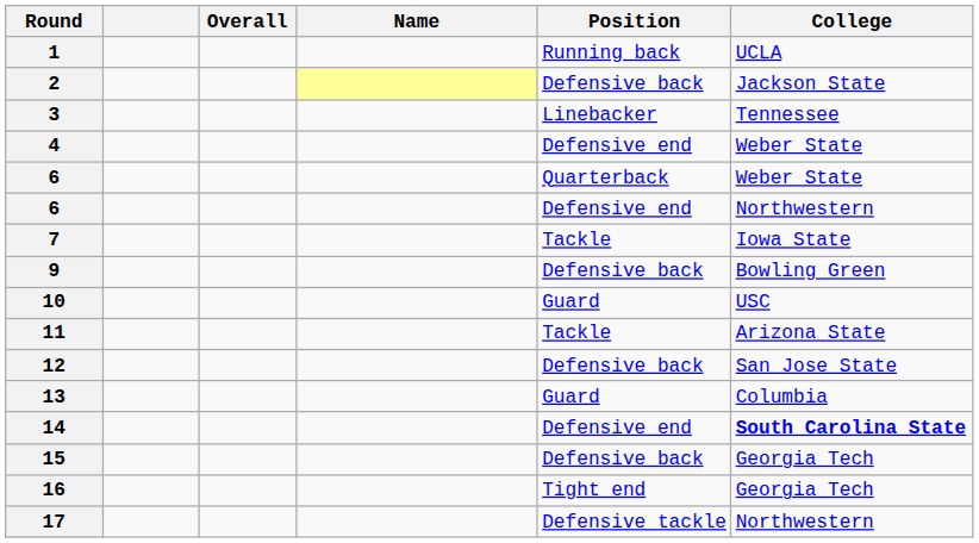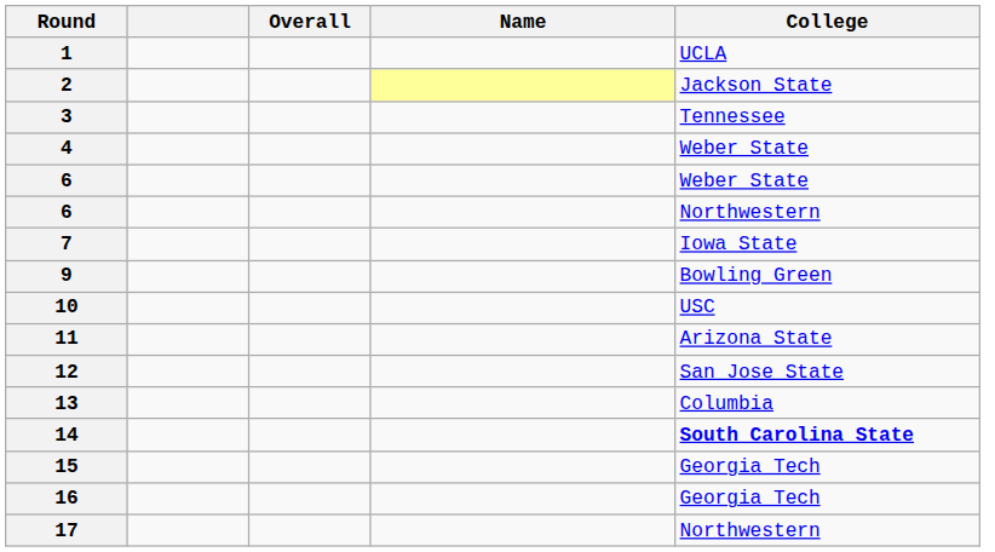- column: Position | Running back | Defensive back | Linebacker | Defensive end | Quarterback | Defensive end | Tackle | Defensive back | Guard | Tackle | Defensive back | Guard | Defensive end | Defensive back | Tight end | Defensive tackle
